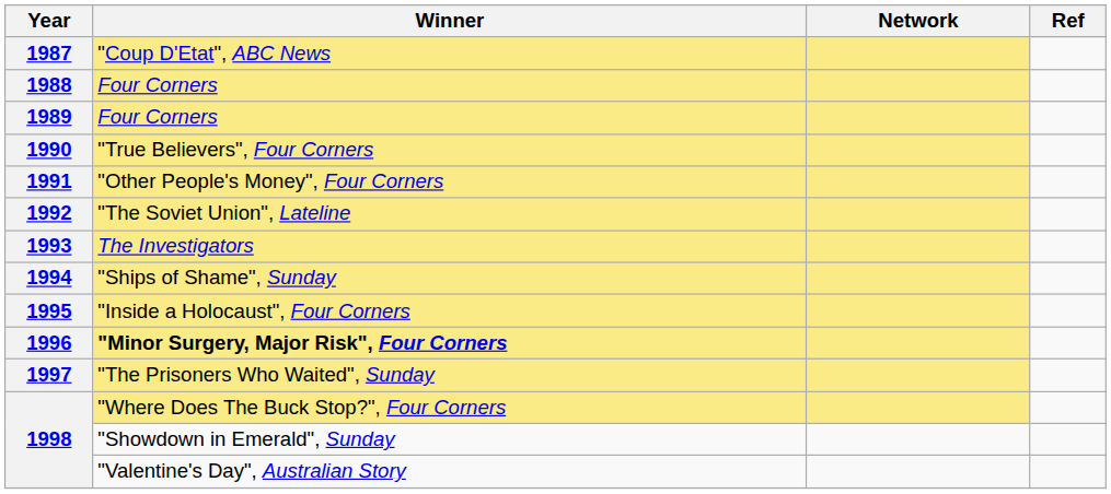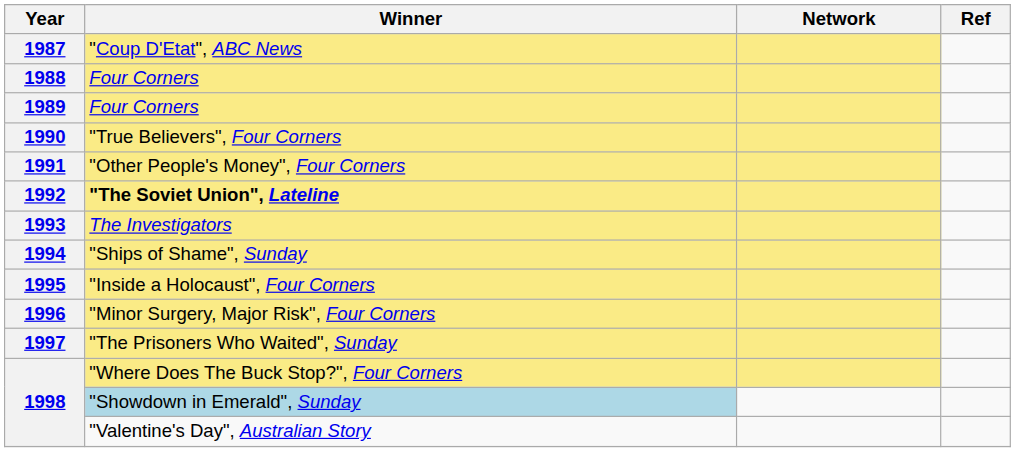"The Soviet Union", Lateline | Winner: normal -> bold
"Minor Surgery, Major Risk", Four Corners | Winner: bold -> normal
"Showdown in Emerald", Sunday | Winner: no background -> lightblue background
